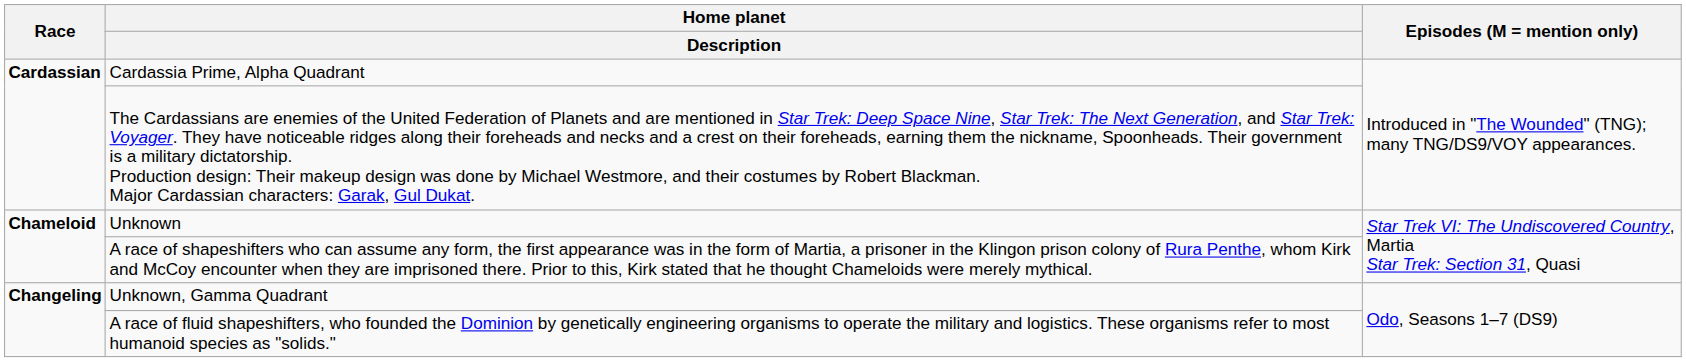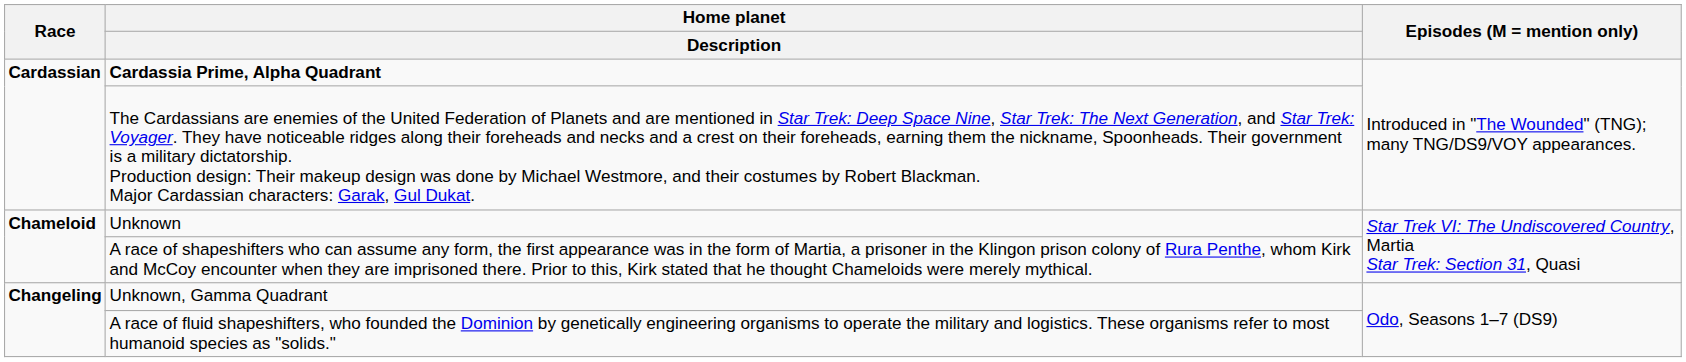Cardassia Prime, Alpha Quadrant | Home planet / Description: normal -> bold
